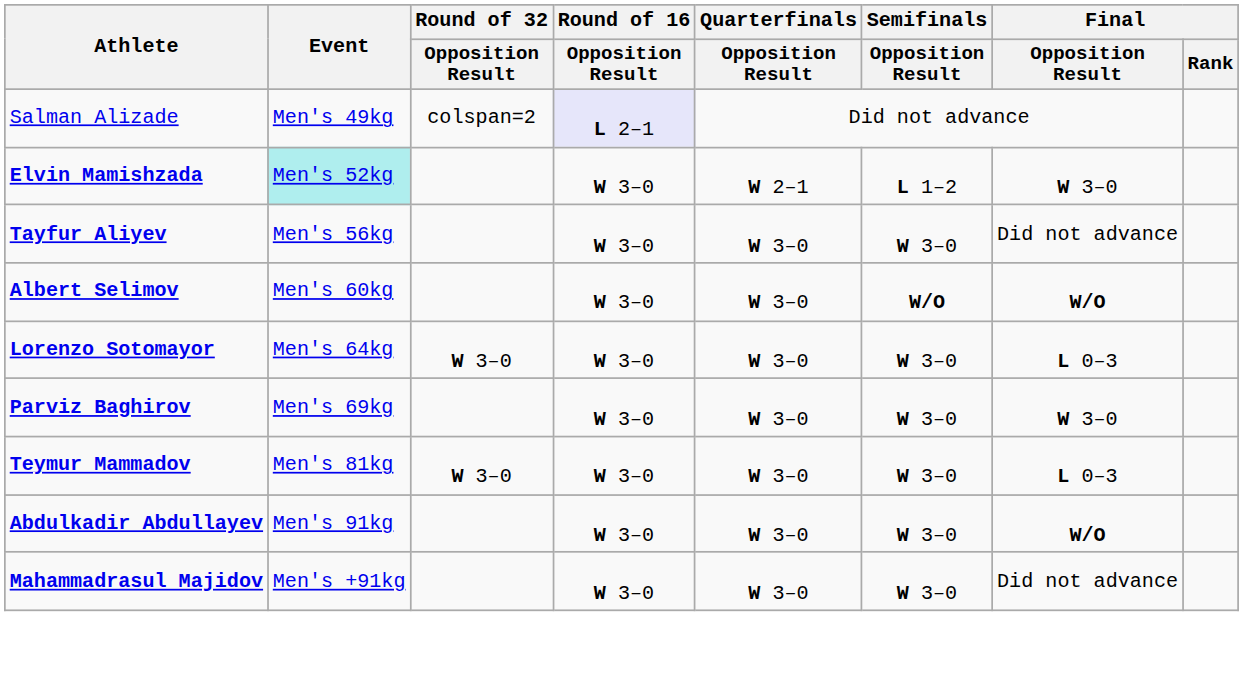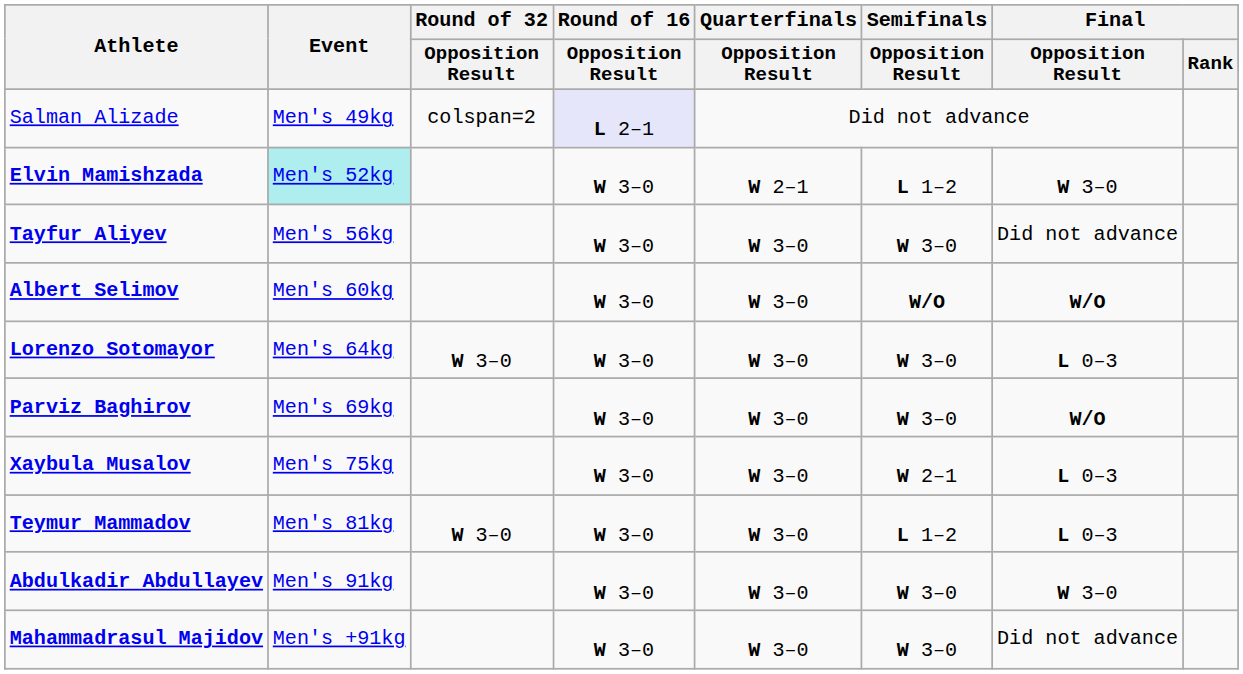Parviz Baghirov | Final / Opposition Result: W 3–0 -> W/O
+ row: Xaybula Musalov | Men's 75kg | W 3–0 | W 3–0 | W 2–1 | L 0–3
Teymur Mammadov | Semifinals / Opposition Result: W 3–0 -> L 1–2
Abdulkadir Abdullayev | Final / Opposition Result: W/O -> W 3–0
